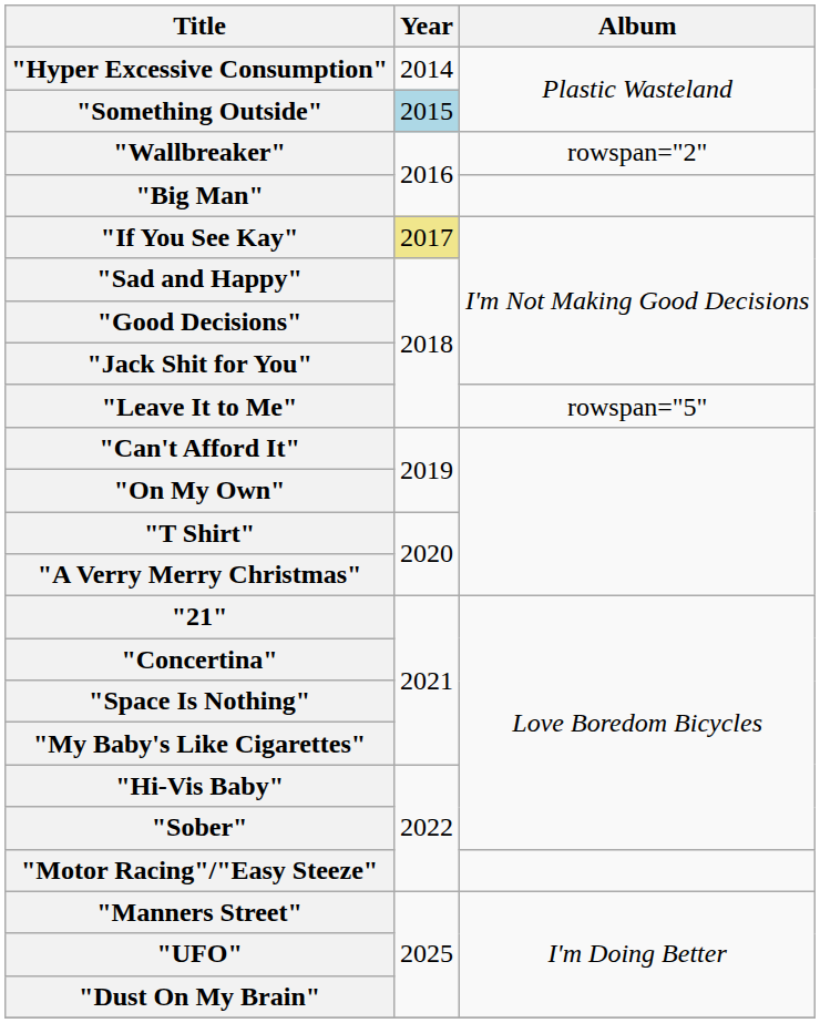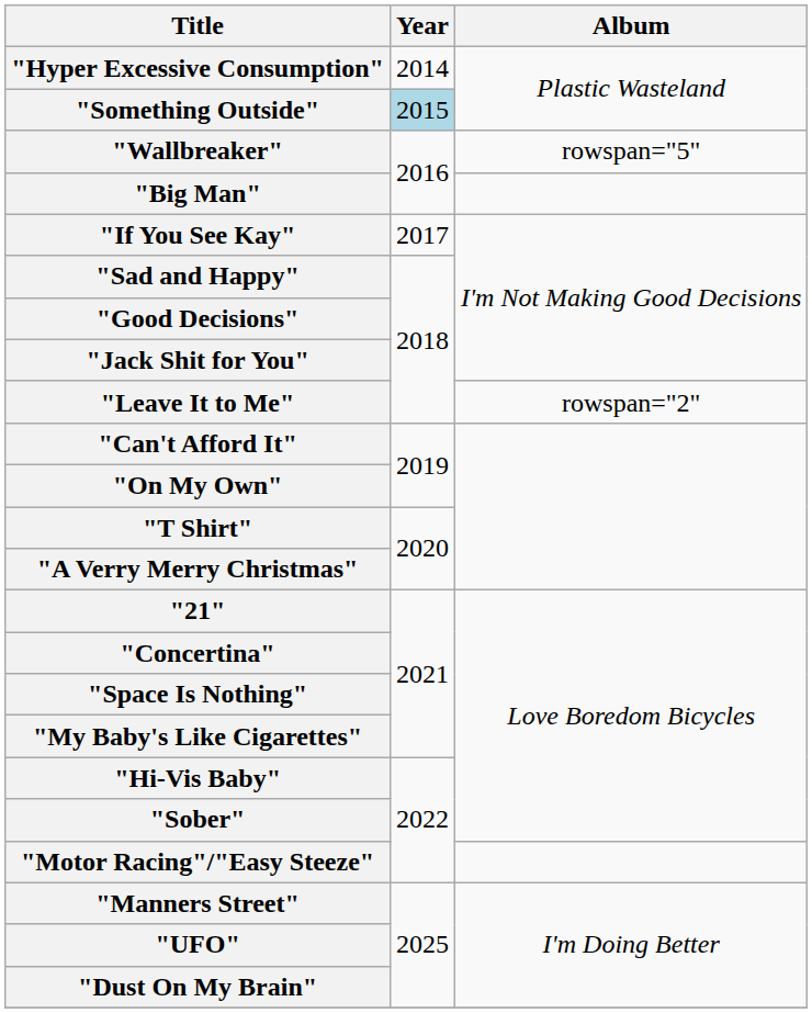"Wallbreaker" | Album: rowspan="2" -> rowspan="5"
"If You See Kay" | Year: khaki background -> no background
"Leave It to Me" | Album: rowspan="5" -> rowspan="2"
